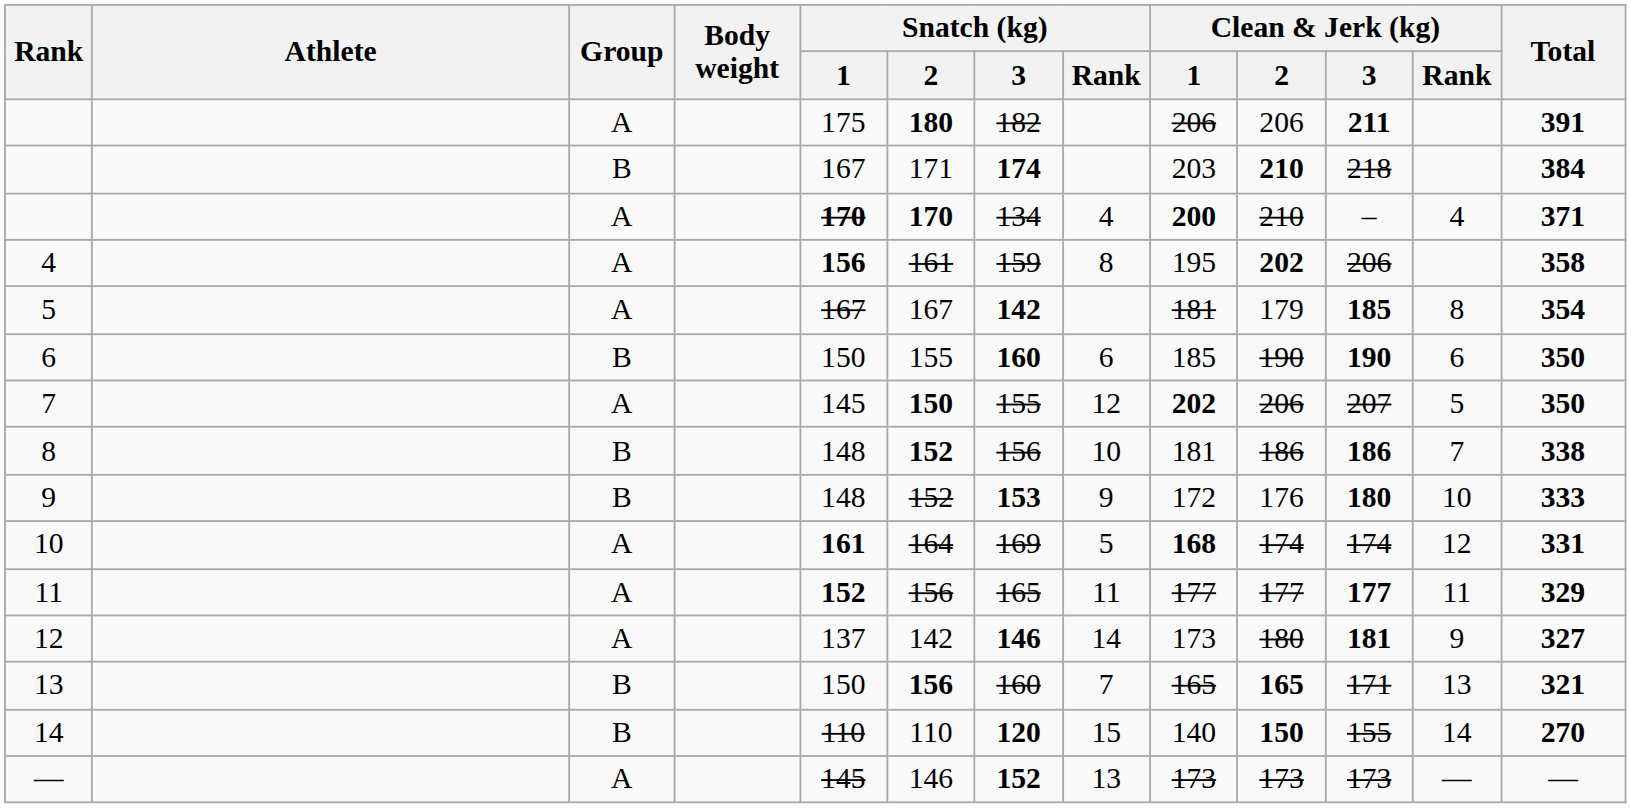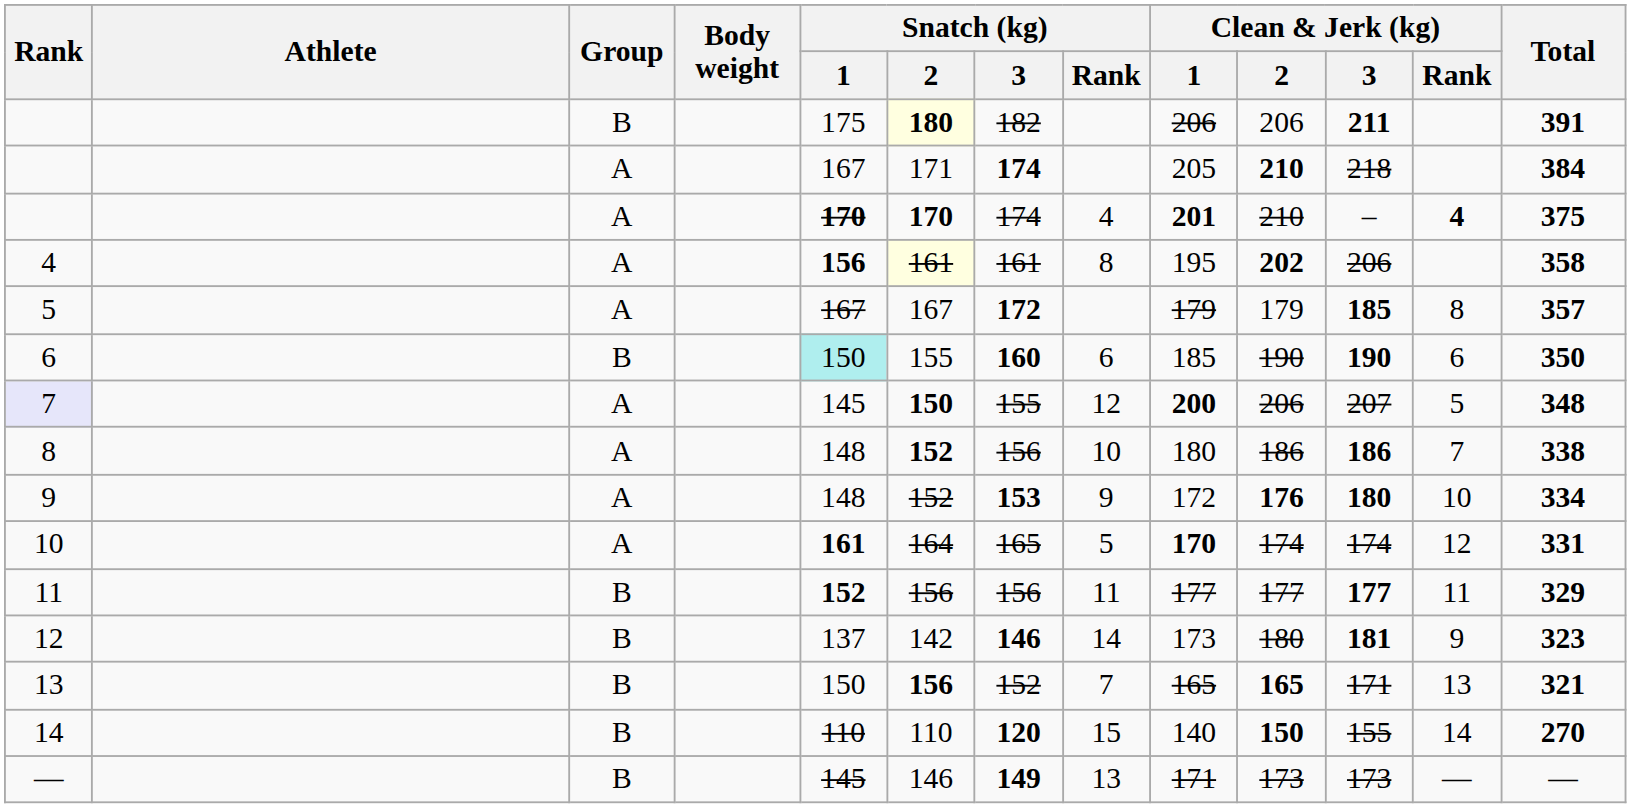row 3 | Group: A -> B
row 3 | Snatch (kg) / 2: no background -> lightyellow background
row 4 | Group: B -> A
row 4 | Clean & Jerk (kg) / 1: 203 -> 205
row 5 | Snatch (kg) / 3: 134 -> 174
row 5 | Clean & Jerk (kg) / 1: 200 -> 201
row 5 | Clean & Jerk (kg) / Rank: normal -> bold
row 5 | Total: 371 -> 375
row 6 | Snatch (kg) / 2: no background -> lightyellow background
row 6 | Snatch (kg) / 3: 159 -> 161
row 7 | Snatch (kg) / 3: 142 -> 172
row 7 | Clean & Jerk (kg) / 1: 181 -> 179
row 7 | Total: 354 -> 357
row 8 | Snatch (kg) / 1: no background -> paleturquoise background
row 9 | Rank: no background -> lavender background
row 9 | Clean & Jerk (kg) / 1: 202 -> 200
row 9 | Total: 350 -> 348
row 10 | Group: B -> A
row 10 | Clean & Jerk (kg) / 1: 181 -> 180
row 11 | Group: B -> A
row 11 | Clean & Jerk (kg) / 2: normal -> bold
row 11 | Total: 333 -> 334
row 12 | Snatch (kg) / 3: 169 -> 165
row 12 | Clean & Jerk (kg) / 1: 168 -> 170
row 13 | Group: A -> B
row 13 | Snatch (kg) / 3: 165 -> 156
row 14 | Group: A -> B
row 14 | Total: 327 -> 323
row 15 | Snatch (kg) / 3: 160 -> 152
row 17 | Group: A -> B
row 17 | Snatch (kg) / 3: 152 -> 149
row 17 | Clean & Jerk (kg) / 1: 173 -> 171
